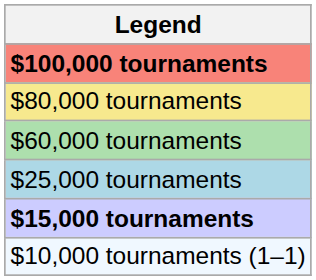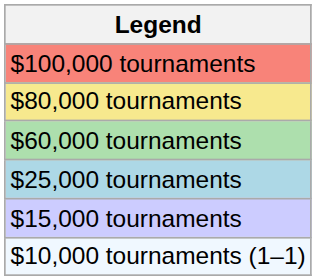row 2 | column 1: bold -> normal
row 6 | column 1: bold -> normal
